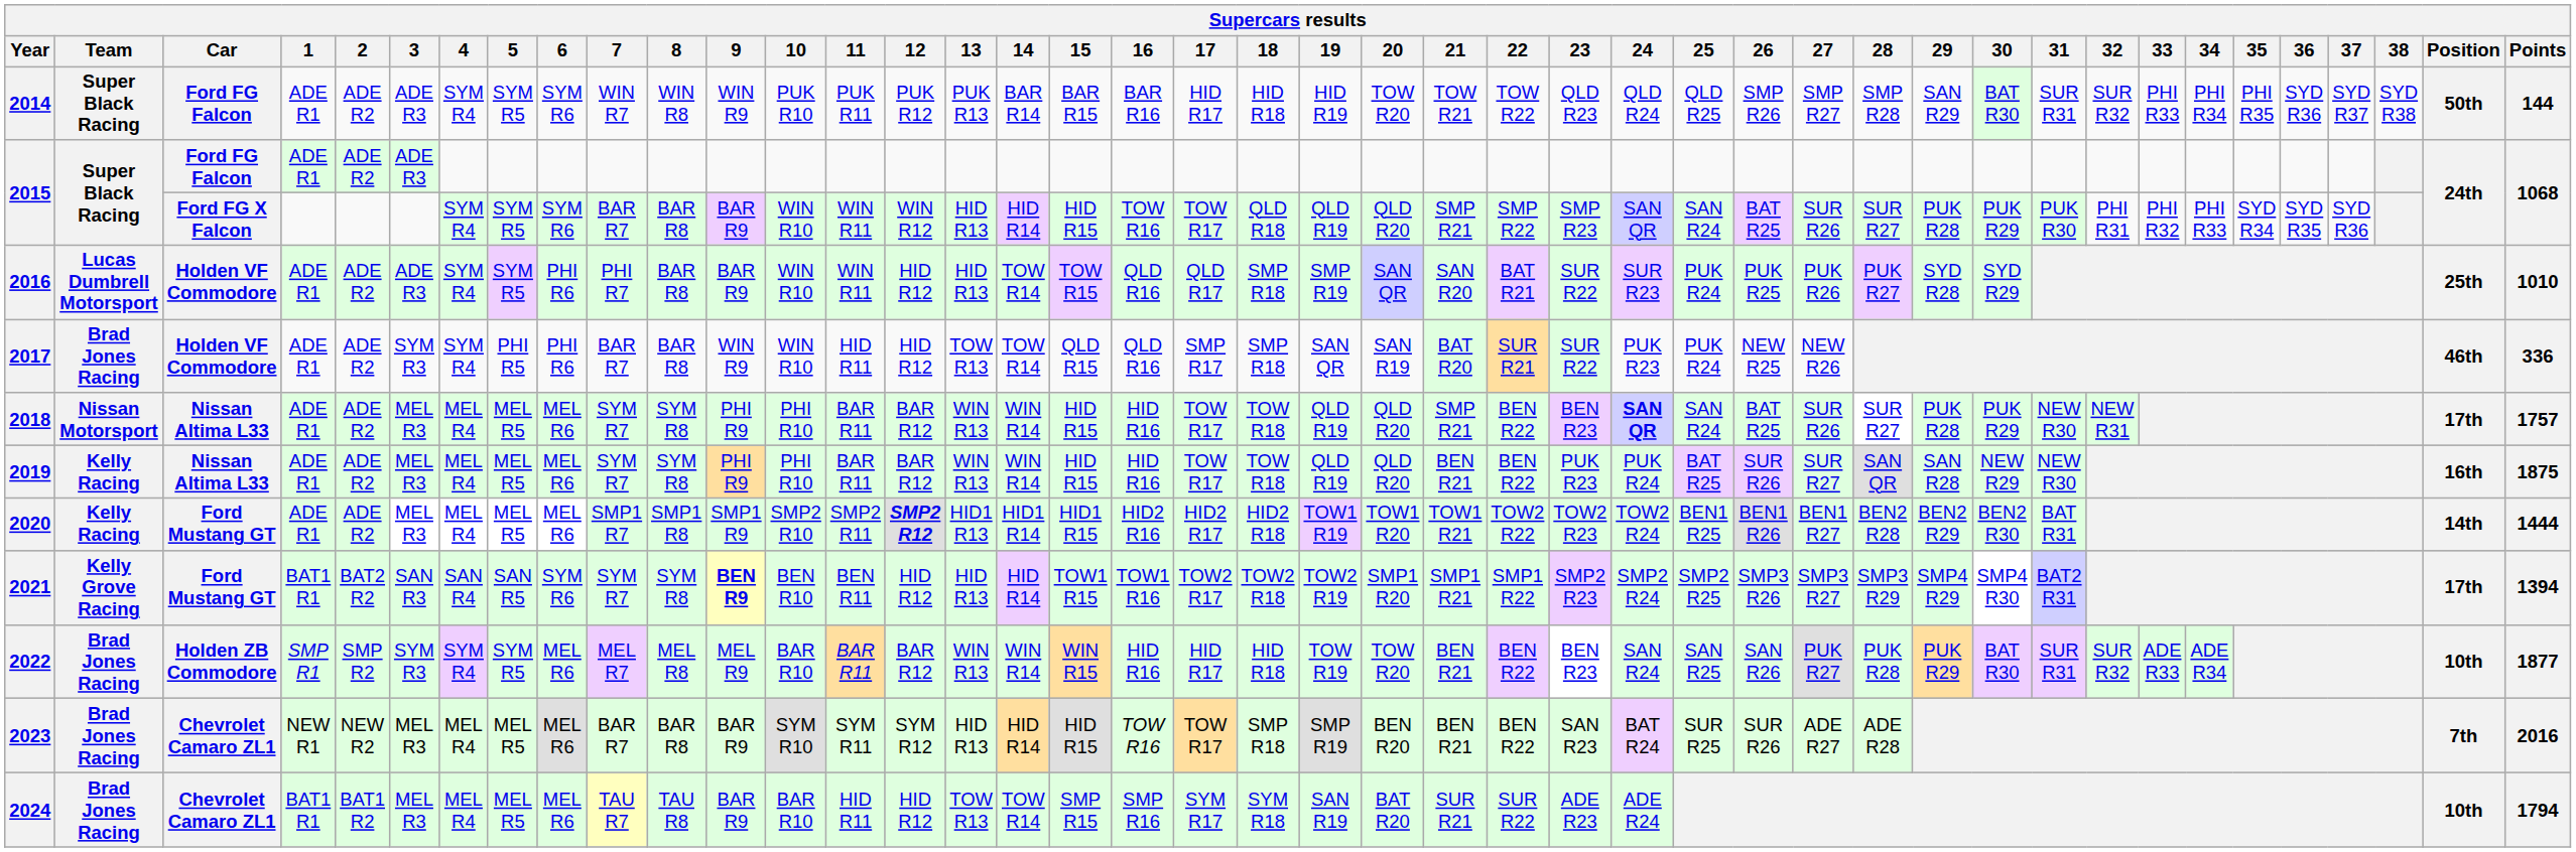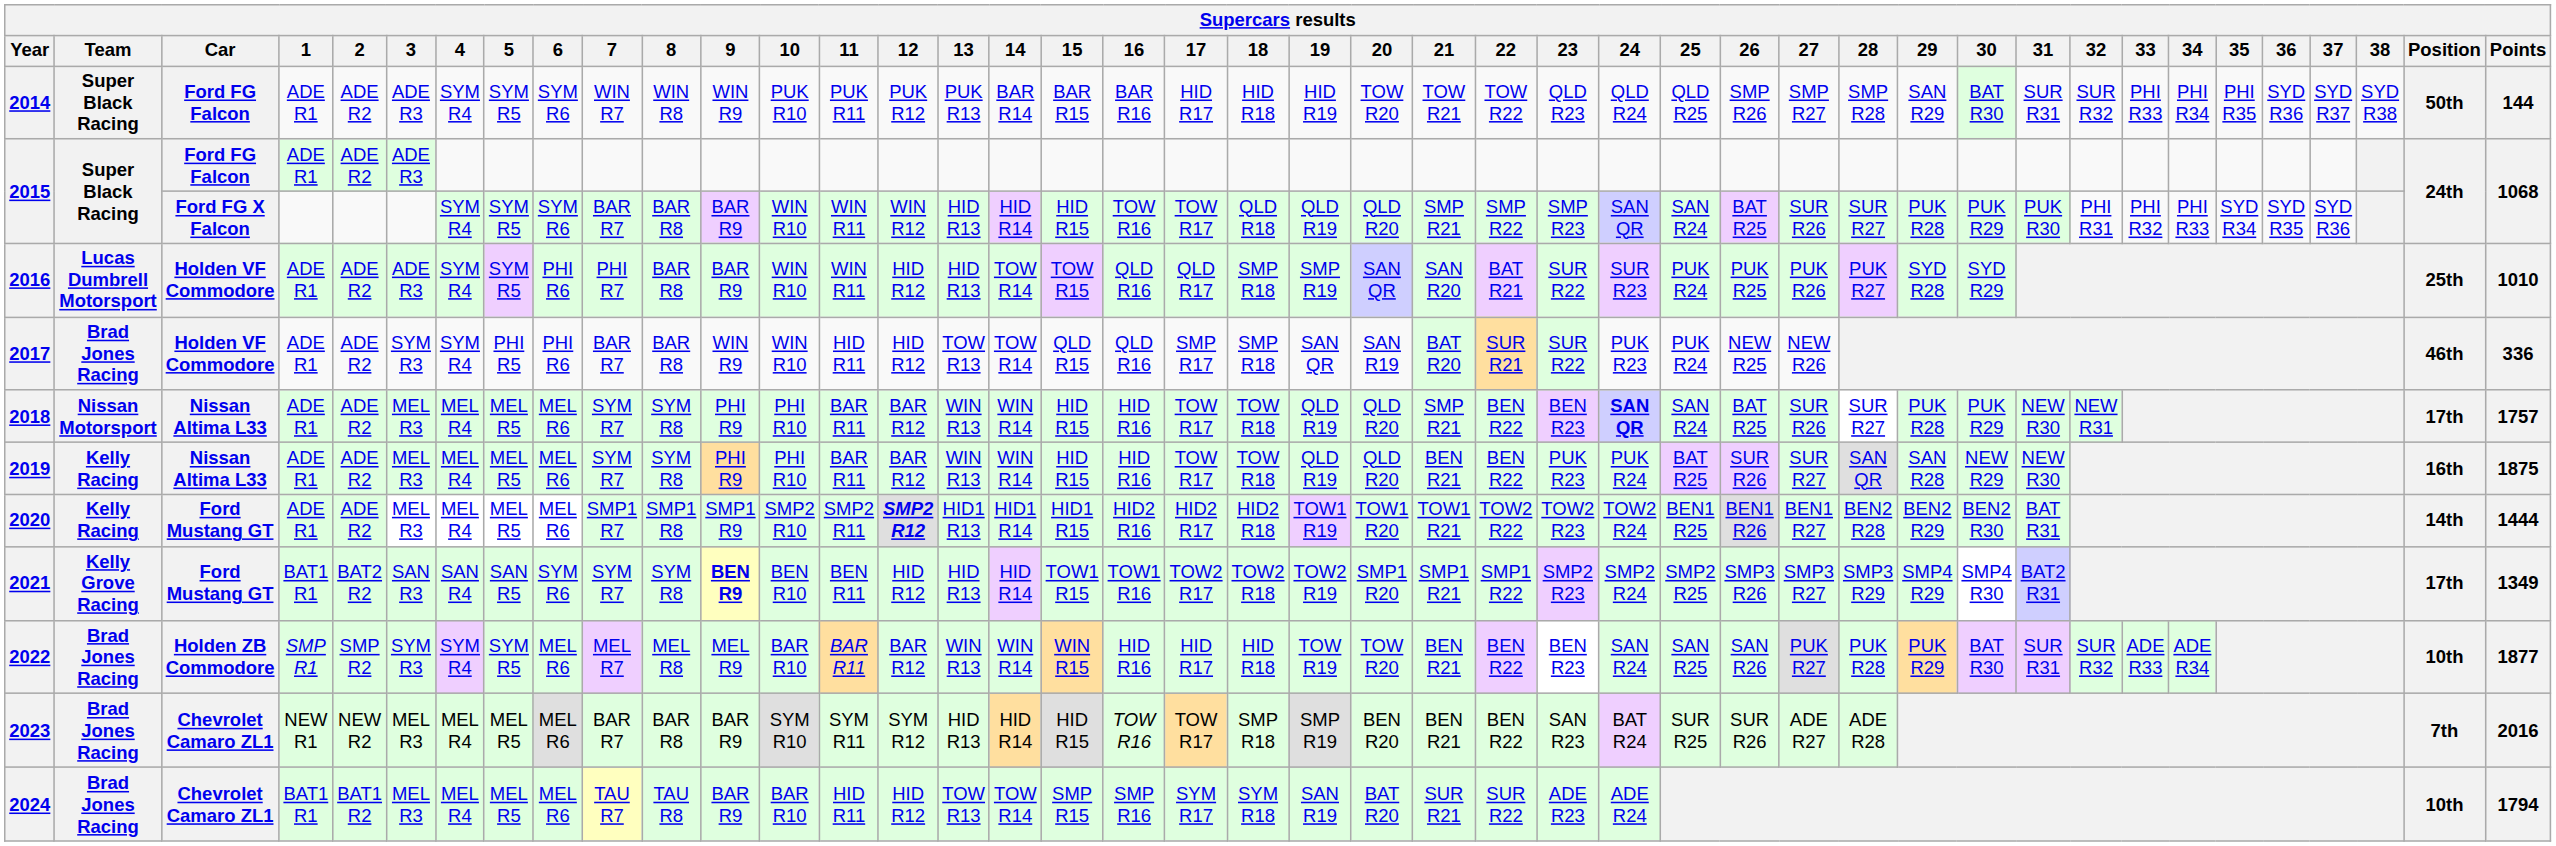2021 | Points: 1394 -> 1349
